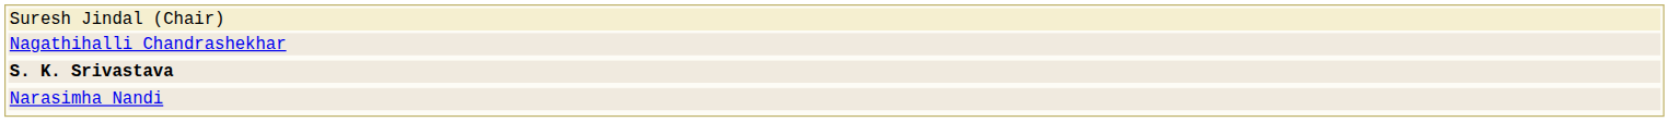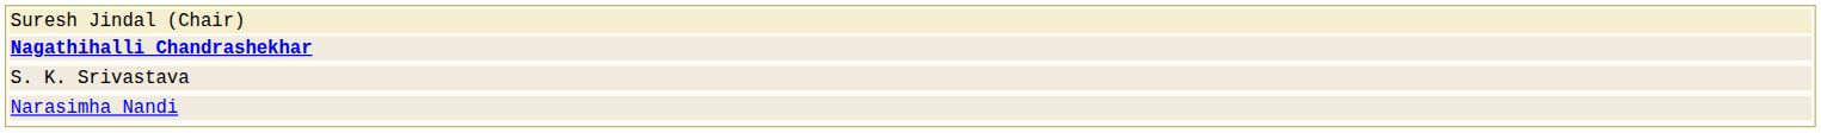Nagathihalli Chandrashekhar | column 1: normal -> bold
S. K. Srivastava | column 1: bold -> normal
